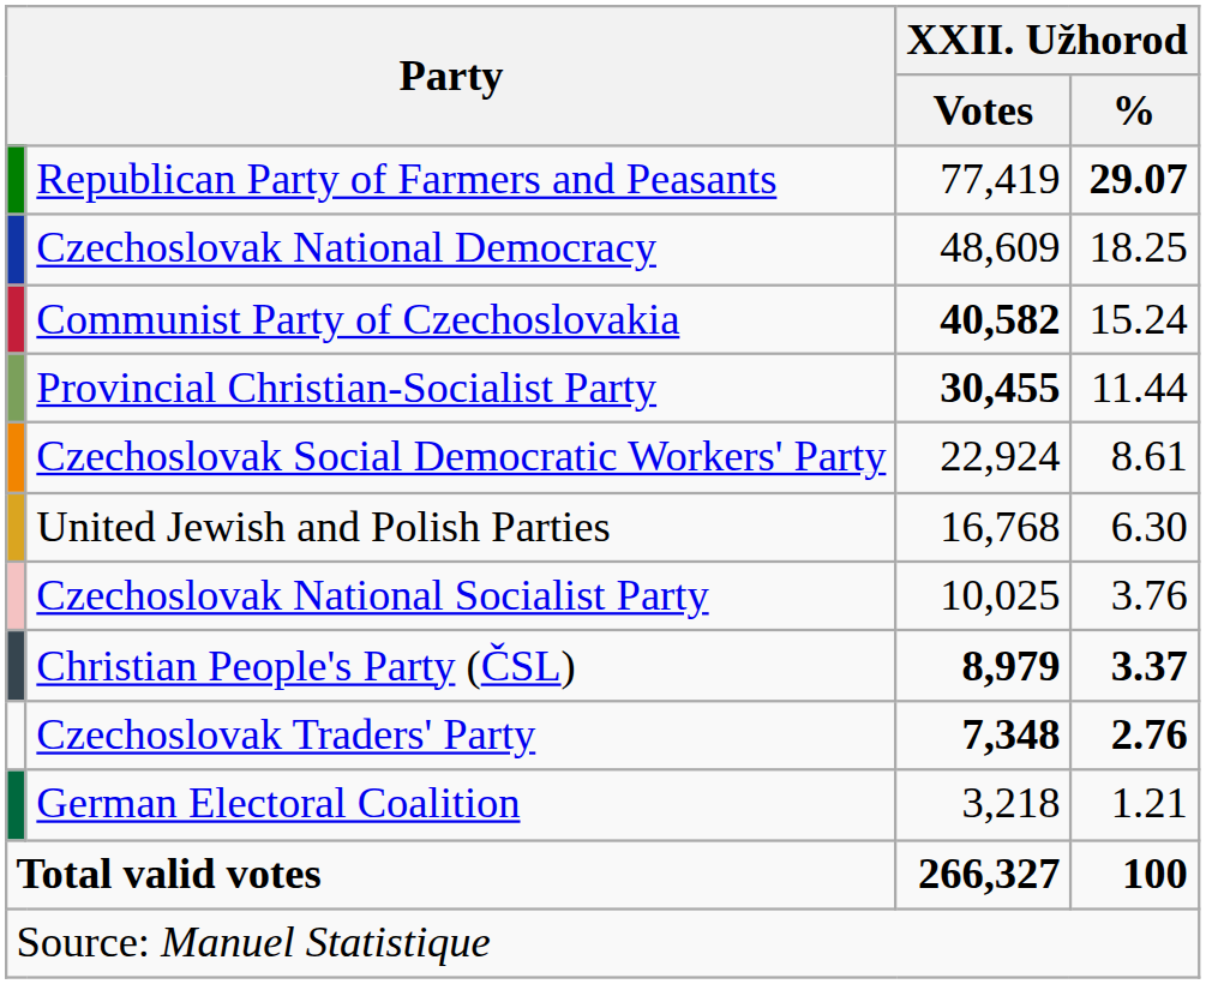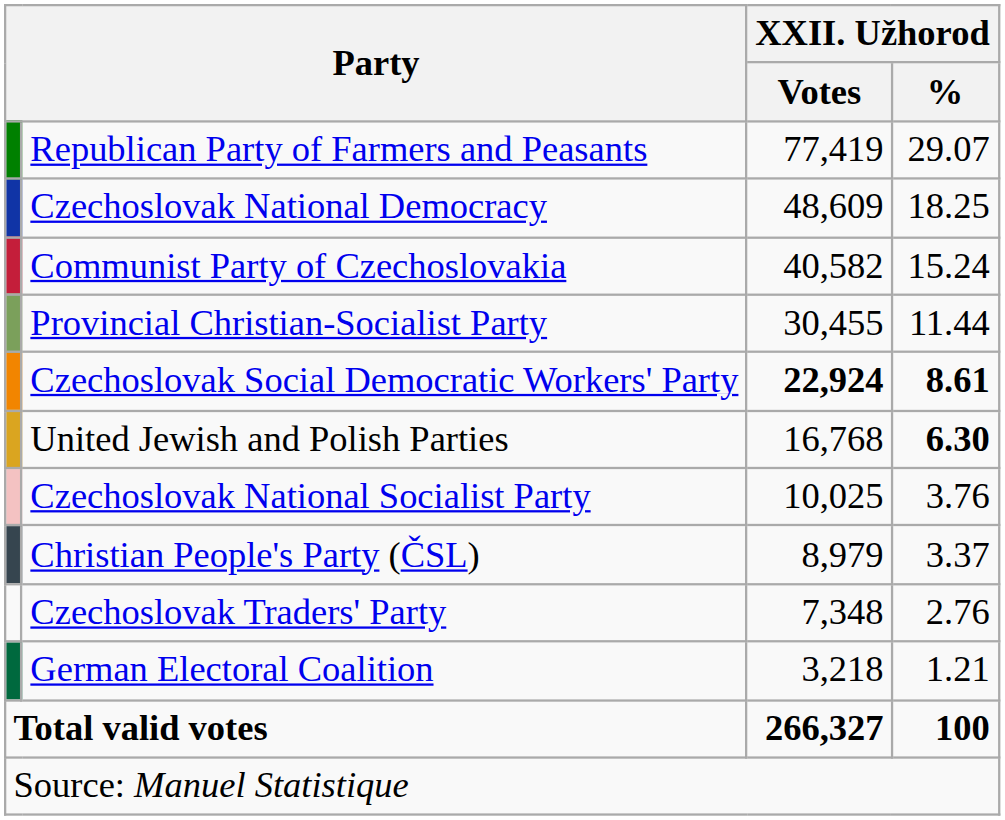Republican Party of Farmers and Peasants | XXII. Užhorod / %: bold -> normal
Communist Party of Czechoslovakia | XXII. Užhorod / Votes: bold -> normal
Provincial Christian-Socialist Party | XXII. Užhorod / Votes: bold -> normal
Czechoslovak Social Democratic Workers' Party | XXII. Užhorod / Votes: normal -> bold
Czechoslovak Social Democratic Workers' Party | XXII. Užhorod / %: normal -> bold
United Jewish and Polish Parties | XXII. Užhorod / %: normal -> bold
Christian People's Party (ČSL) | XXII. Užhorod / Votes: bold -> normal
Christian People's Party (ČSL) | XXII. Užhorod / %: bold -> normal
Czechoslovak Traders' Party | XXII. Užhorod / Votes: bold -> normal
Czechoslovak Traders' Party | XXII. Užhorod / %: bold -> normal
